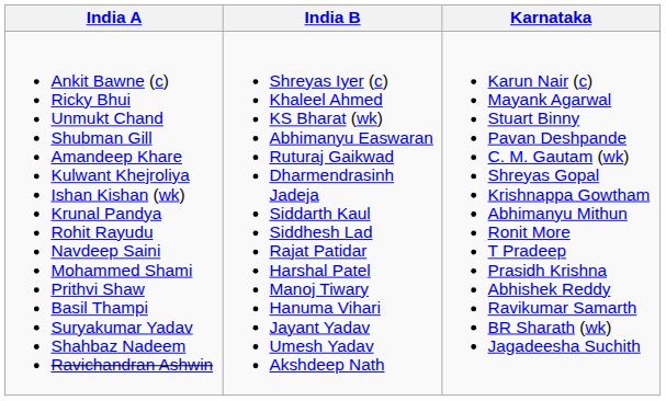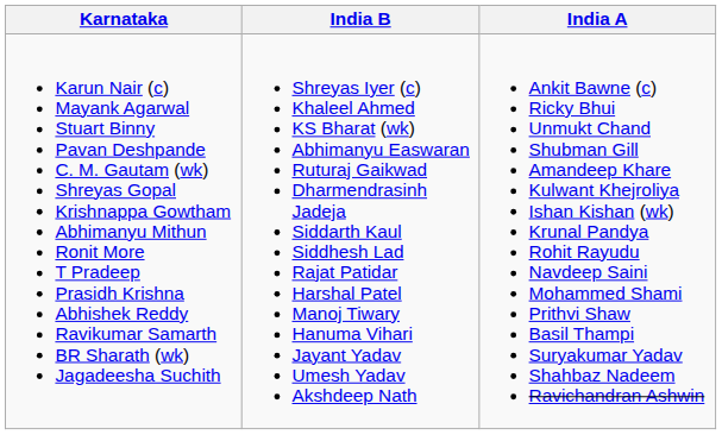columns swapped: India A <-> Karnataka
